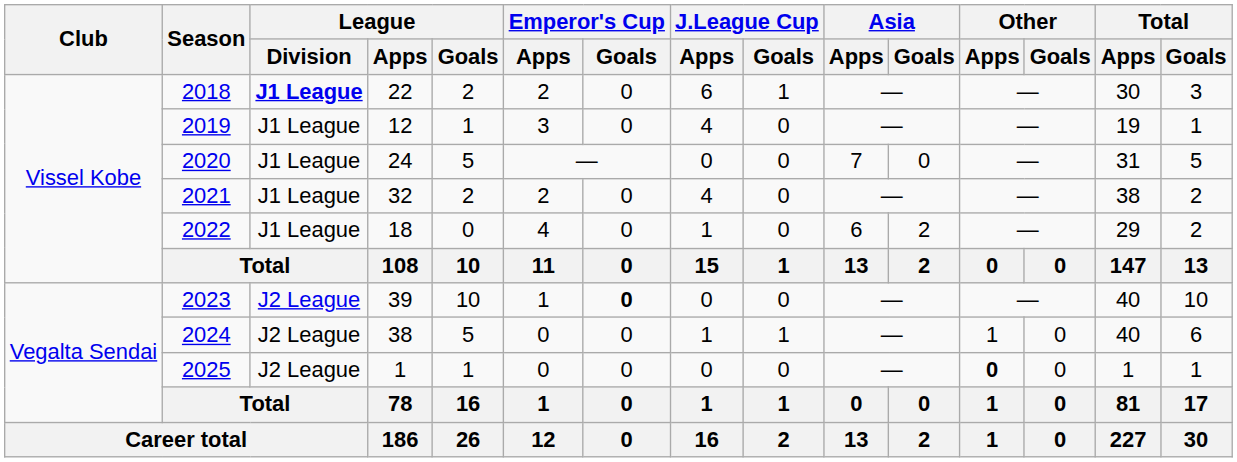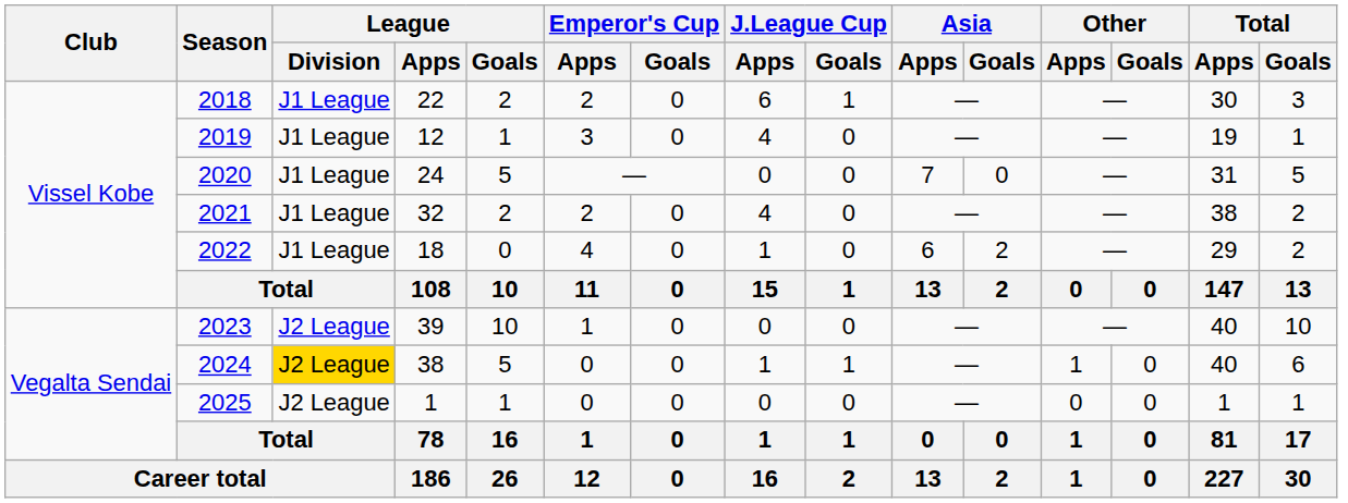2018 | League / Division: bold -> normal
2023 | Emperor's Cup / Goals: bold -> normal
2024 | League / Division: no background -> gold background
2025 | Other / Apps: bold -> normal
